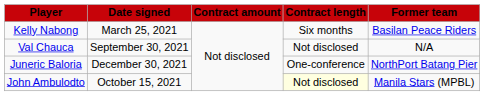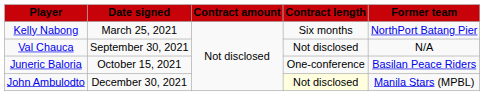Kelly Nabong | Former team: Basilan Peace Riders -> NorthPort Batang Pier
Juneric Baloria | Date signed: December 30, 2021 -> October 15, 2021
Juneric Baloria | Former team: NorthPort Batang Pier -> Basilan Peace Riders
John Ambulodto | Date signed: October 15, 2021 -> December 30, 2021
